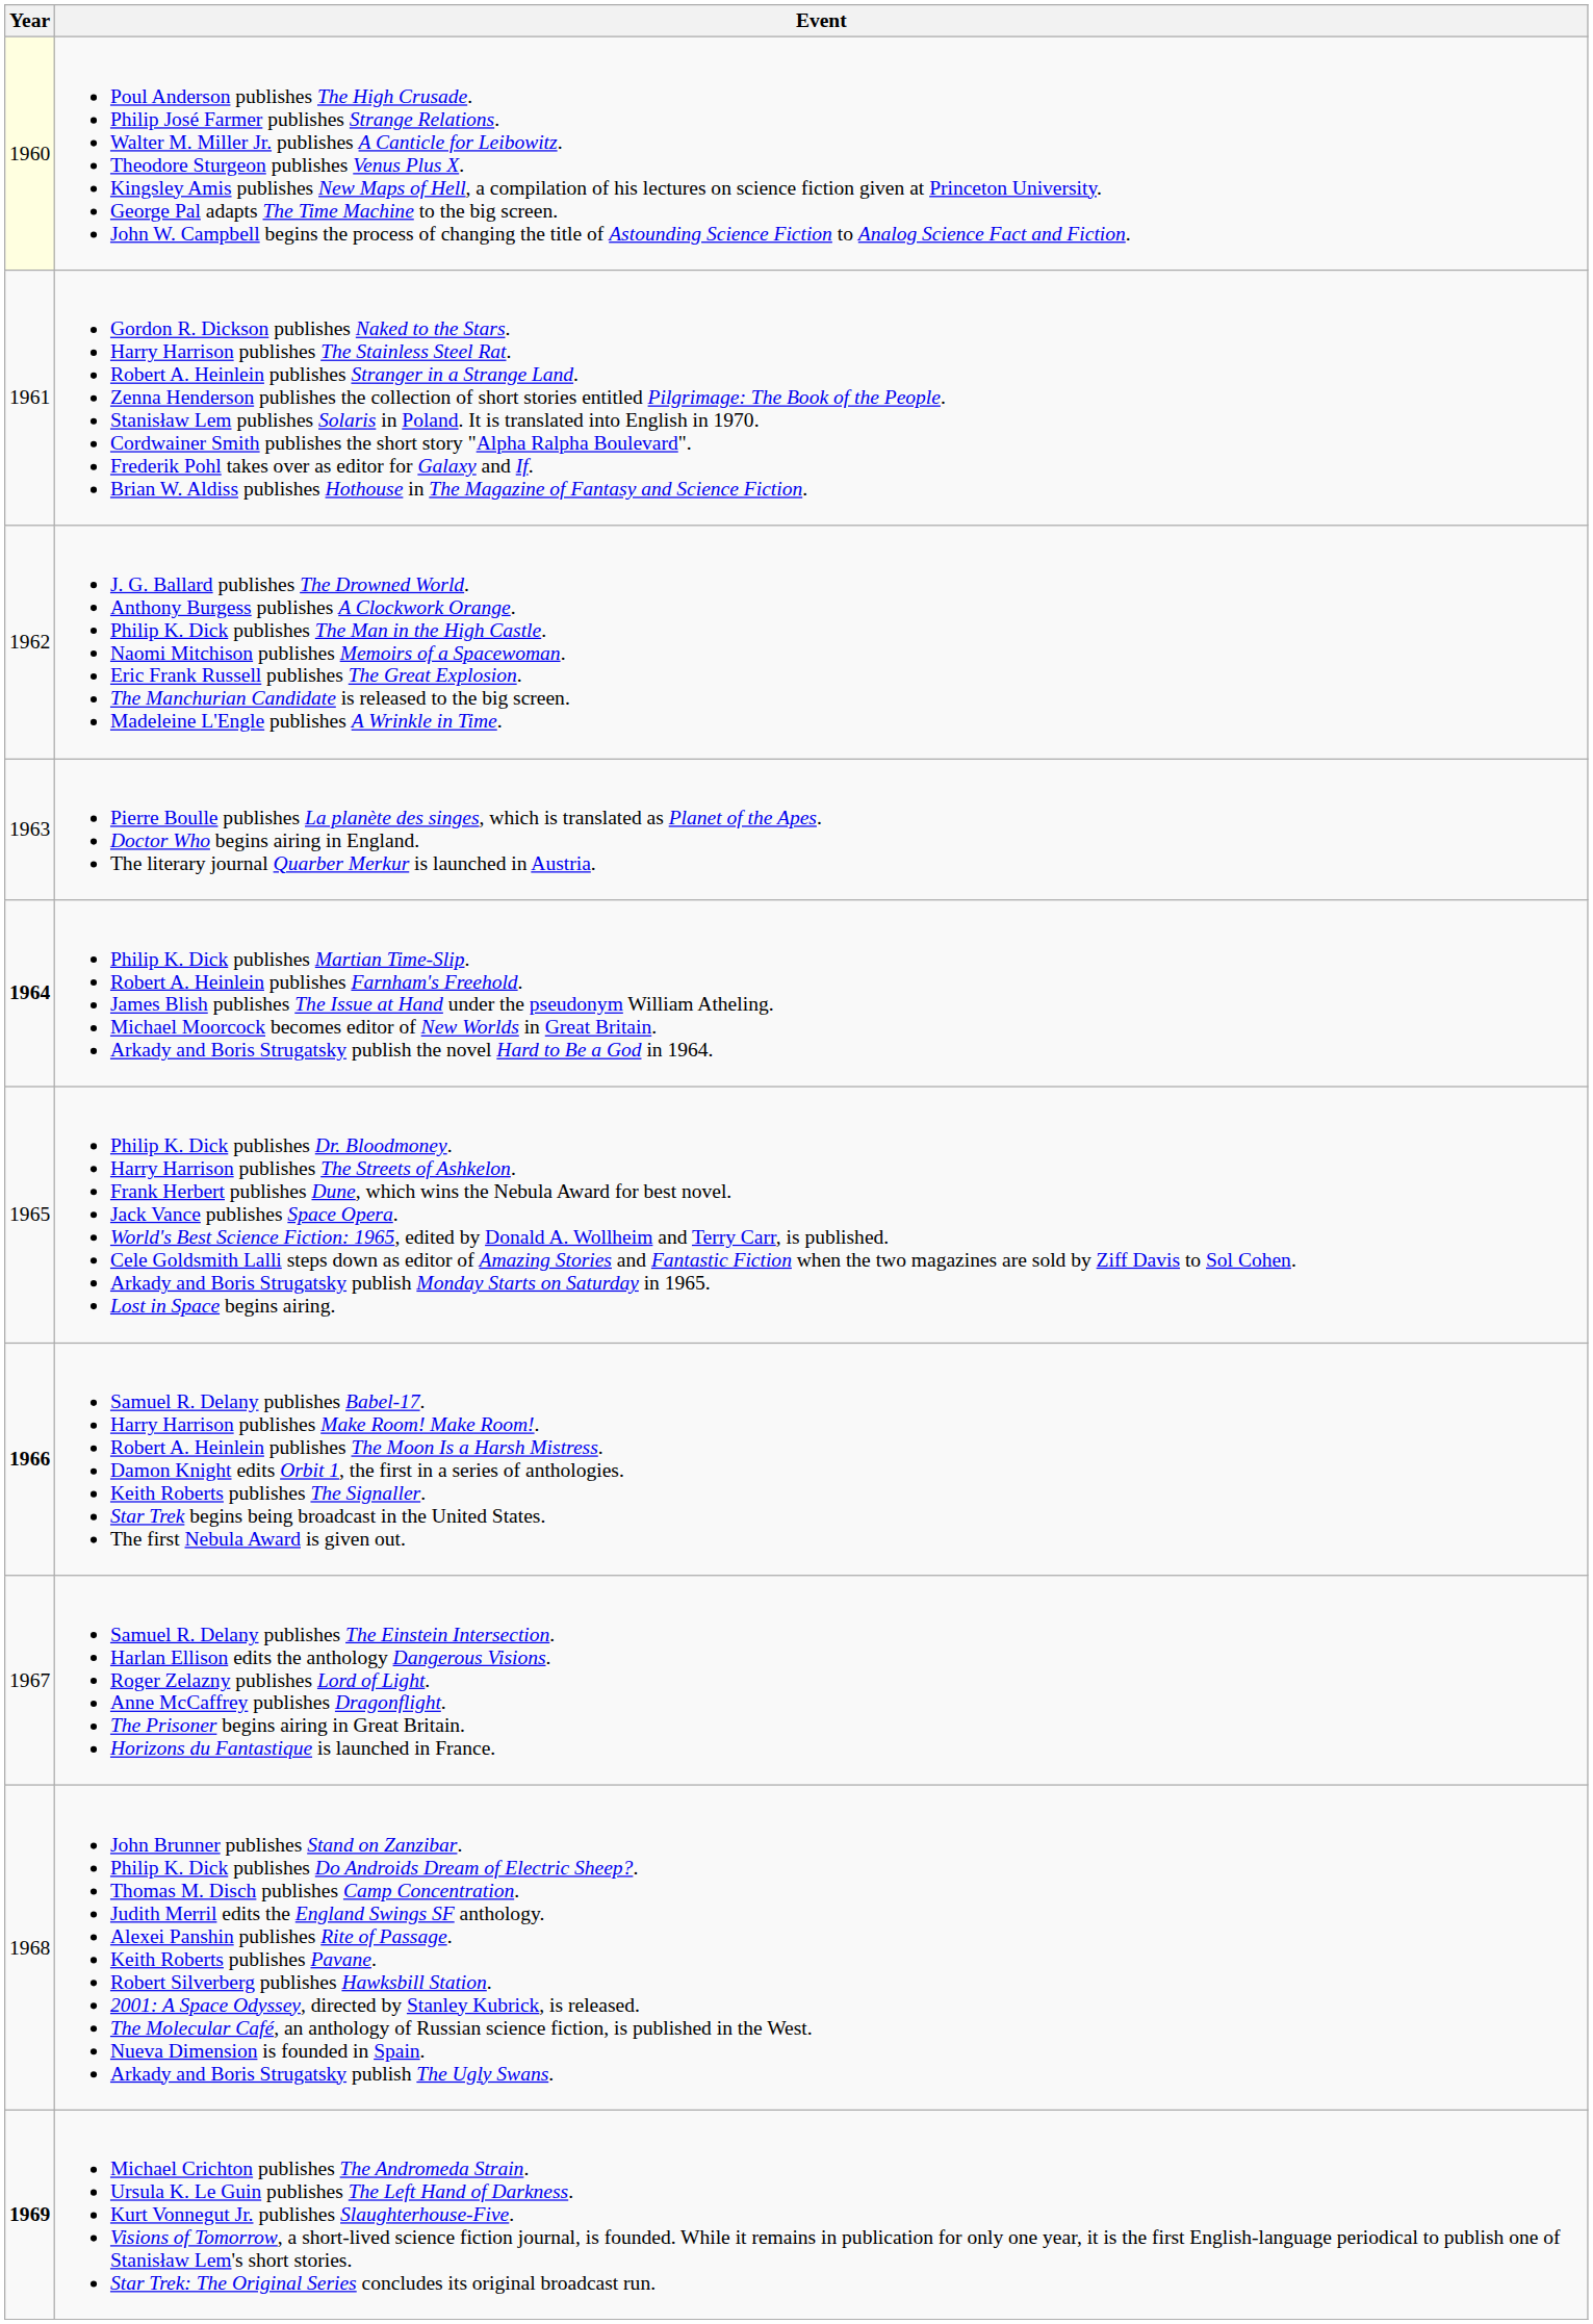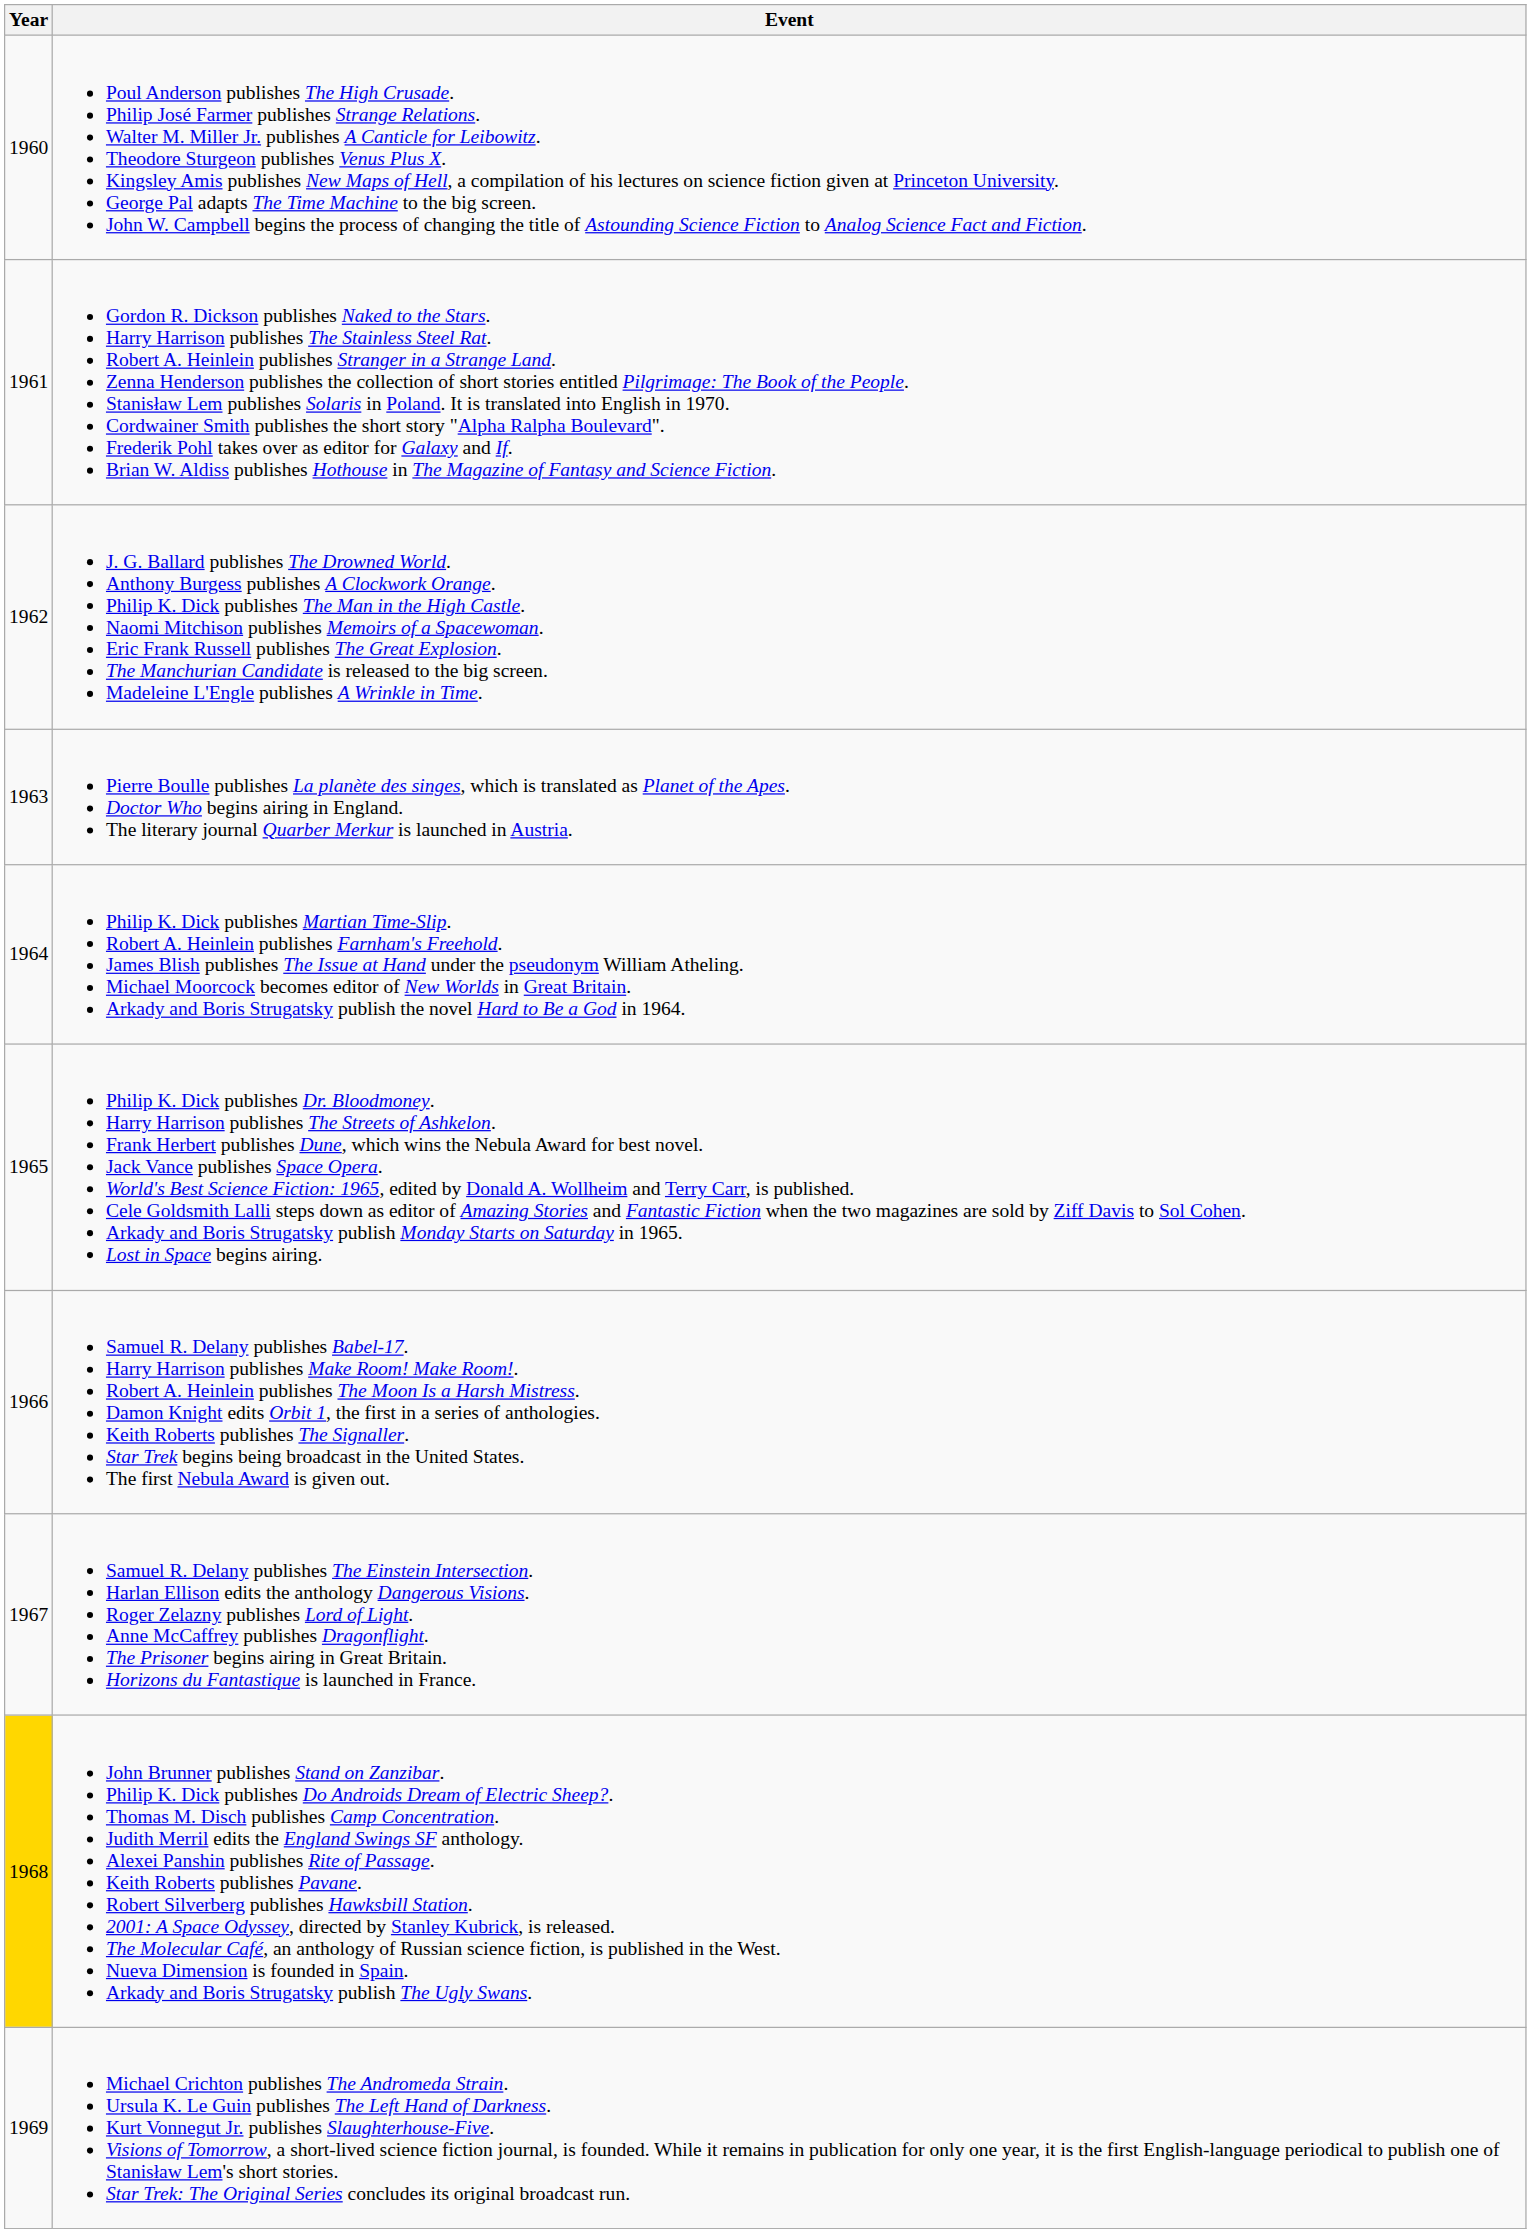row 2 | Year: lightyellow background -> no background
row 6 | Year: bold -> normal
row 8 | Year: bold -> normal
row 10 | Year: no background -> gold background
row 11 | Year: bold -> normal
